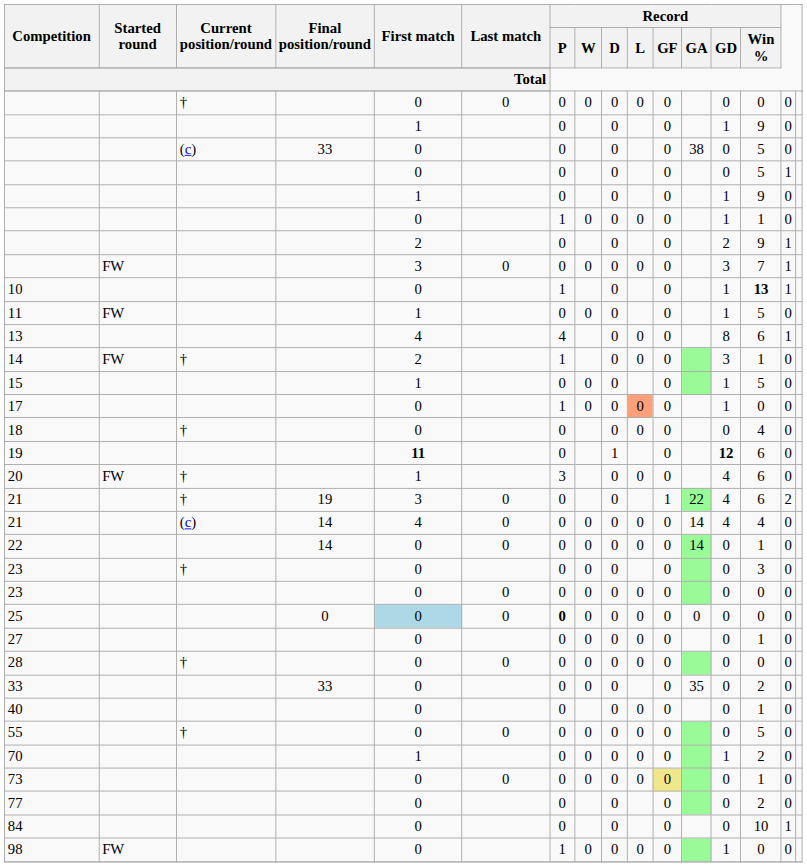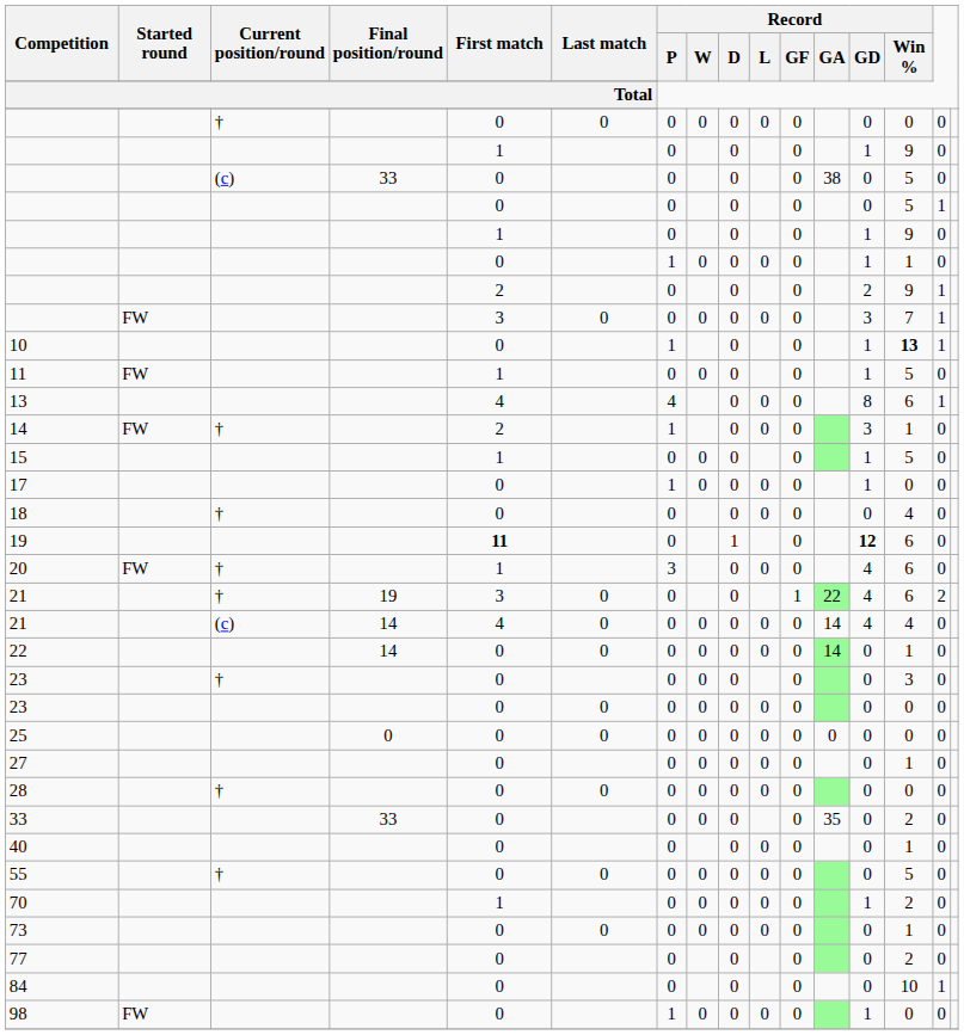17 | Record / L: lightsalmon background -> no background
25 | First match: lightblue background -> no background
25 | Record / P: bold -> normal
73 | Record / GF: khaki background -> no background
